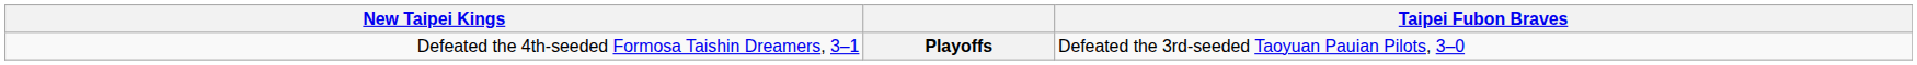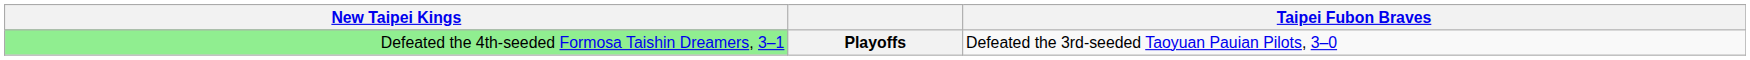Playoffs | New Taipei Kings: no background -> lightgreen background
